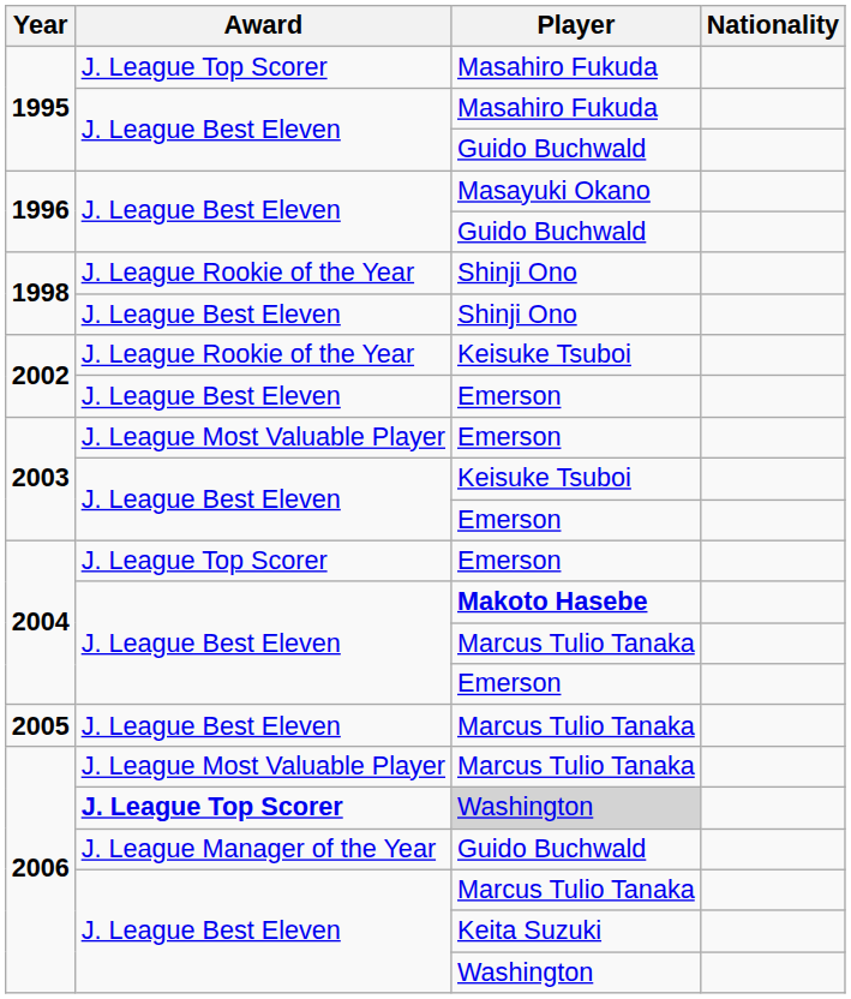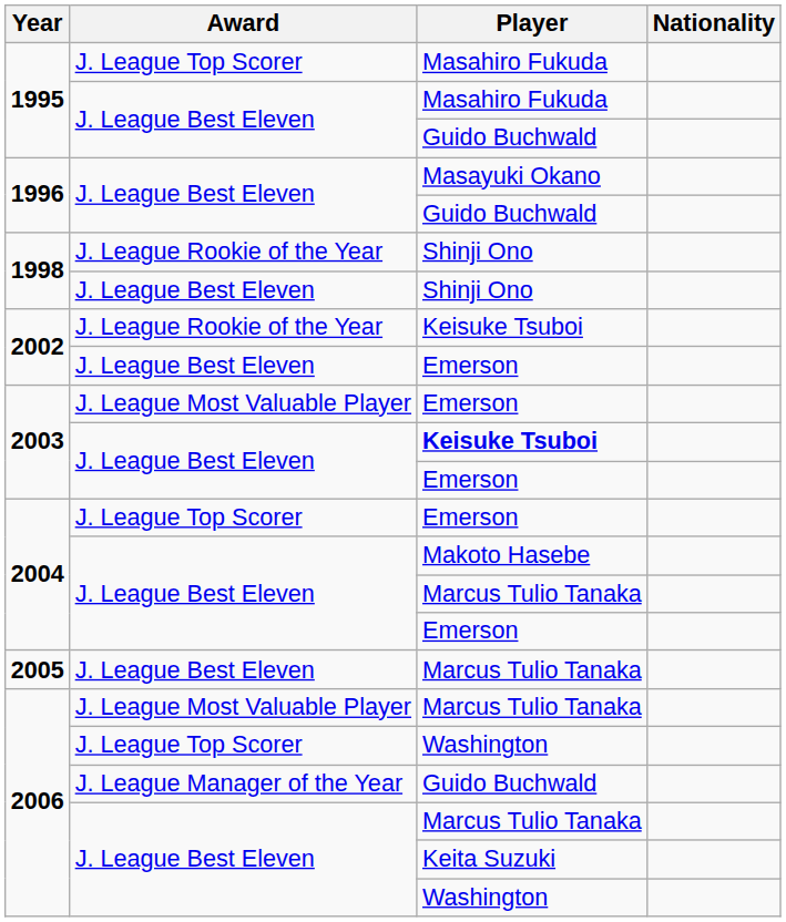J. League Best Eleven / Keisuke Tsuboi | Player: normal -> bold
Makoto Hasebe | Player: bold -> normal
J. League Top Scorer / Washington | Award: bold -> normal
J. League Top Scorer / Washington | Player: lightgrey background -> no background
